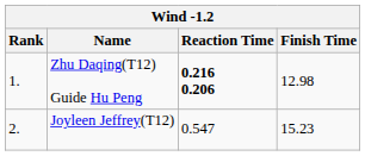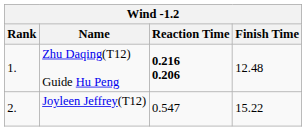Zhu Daqing(T12) Guide Hu Peng | Finish Time: 12.98 -> 12.48
Joyleen Jeffrey(T12) | Finish Time: 15.23 -> 15.22
